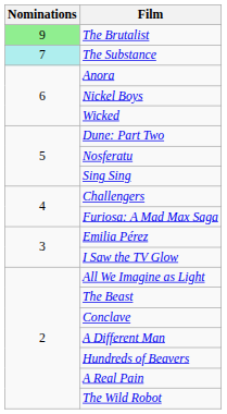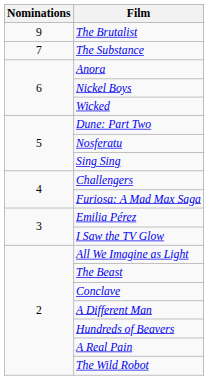The Brutalist | Nominations: lightgreen background -> no background
The Substance | Nominations: paleturquoise background -> no background
